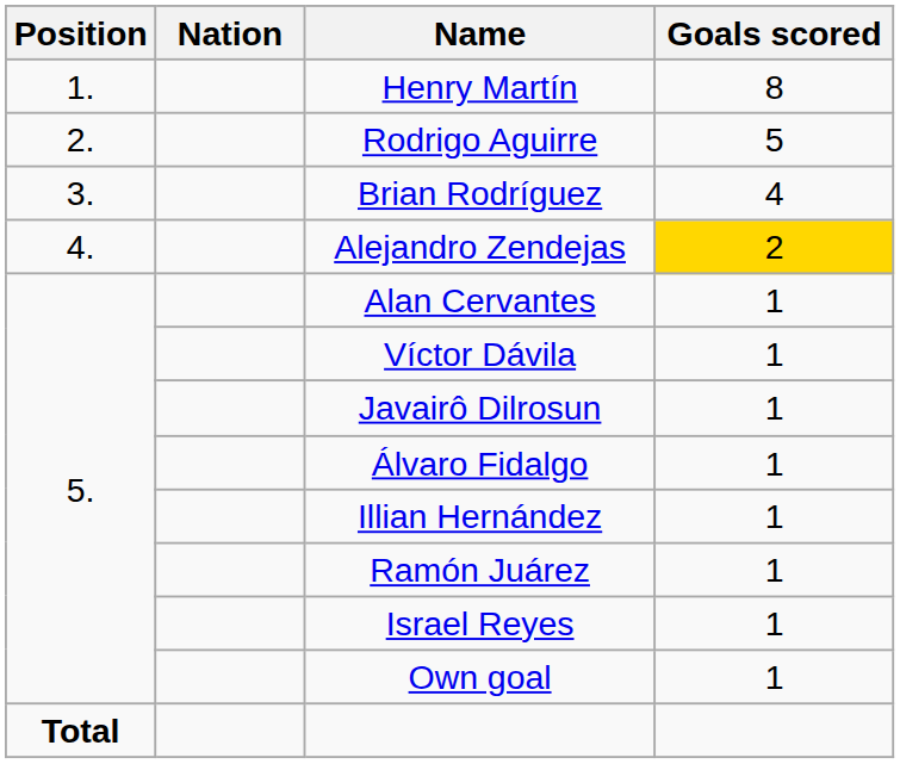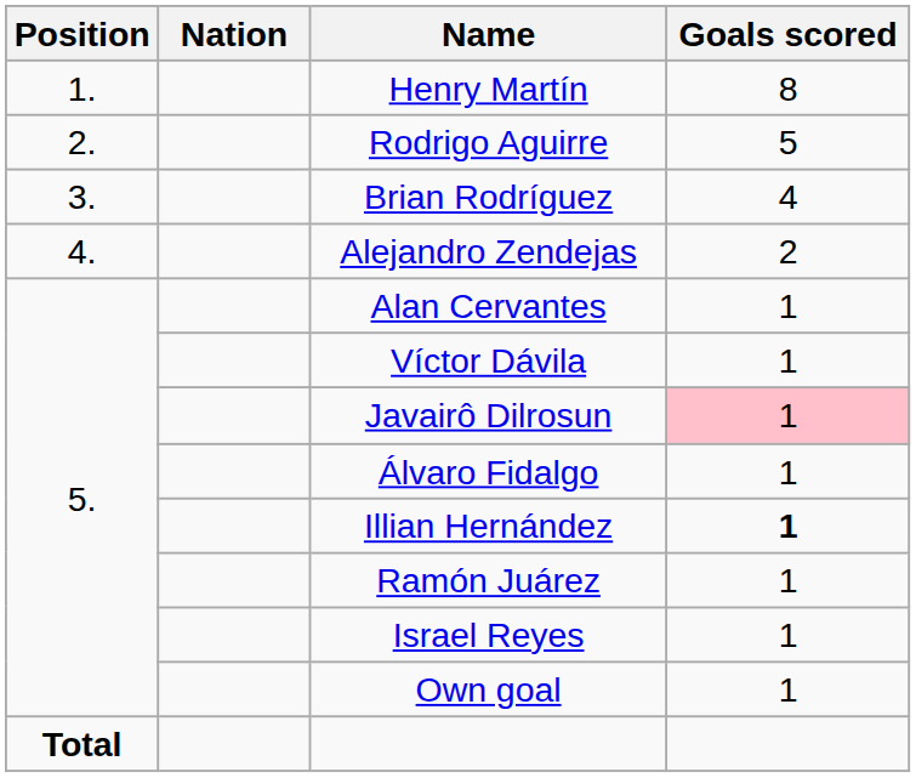Alejandro Zendejas | Goals scored: gold background -> no background
Javairô Dilrosun | Goals scored: no background -> pink background
Illian Hernández | Goals scored: normal -> bold
